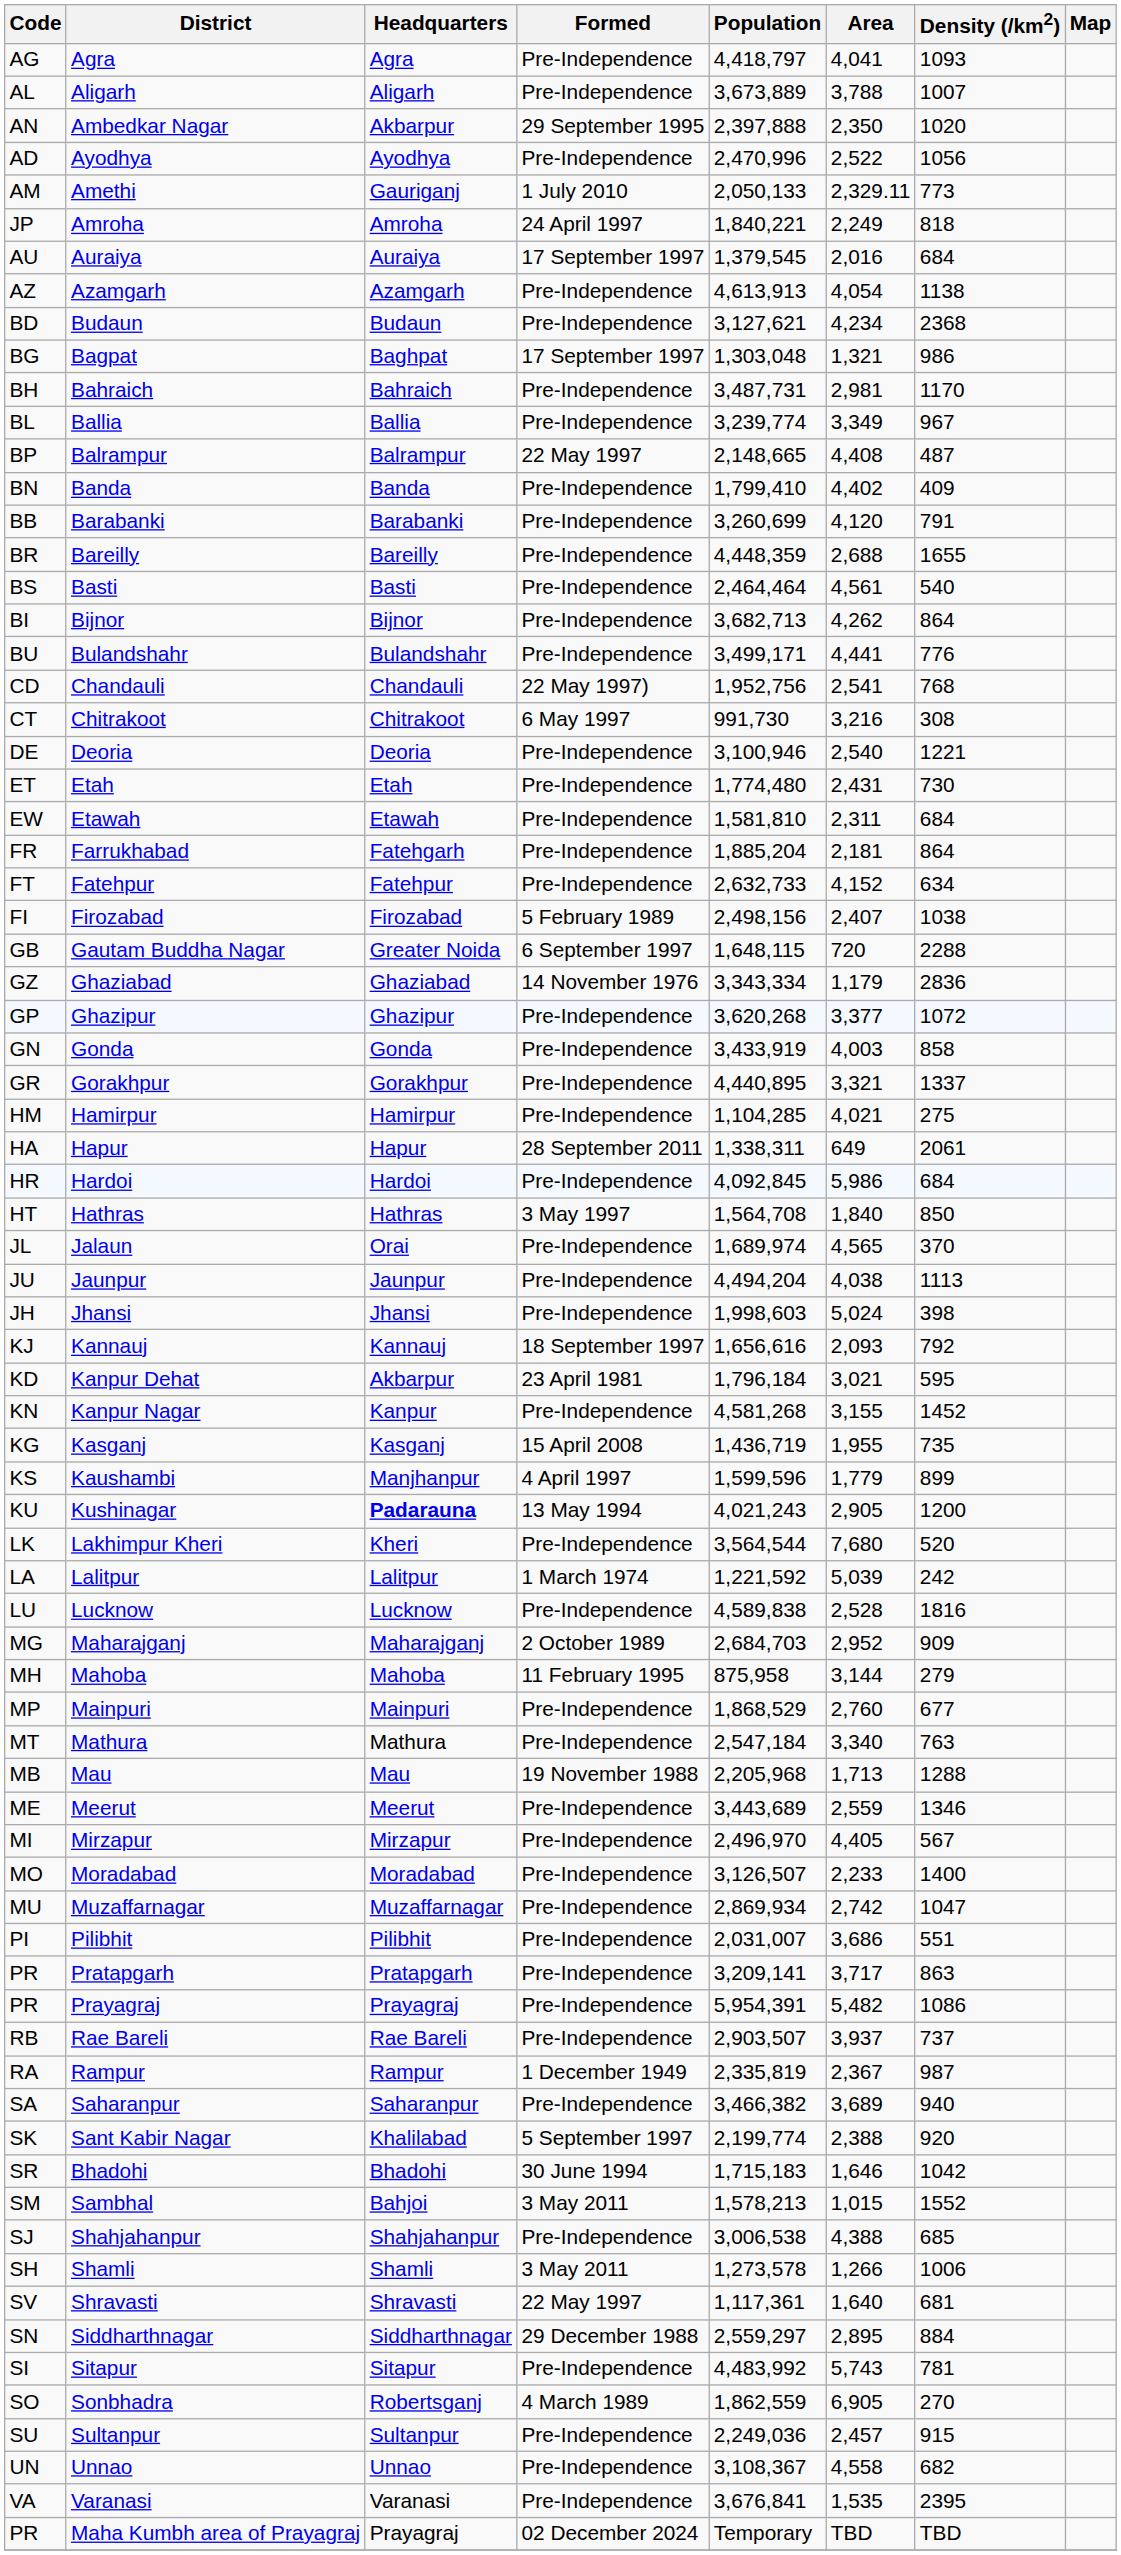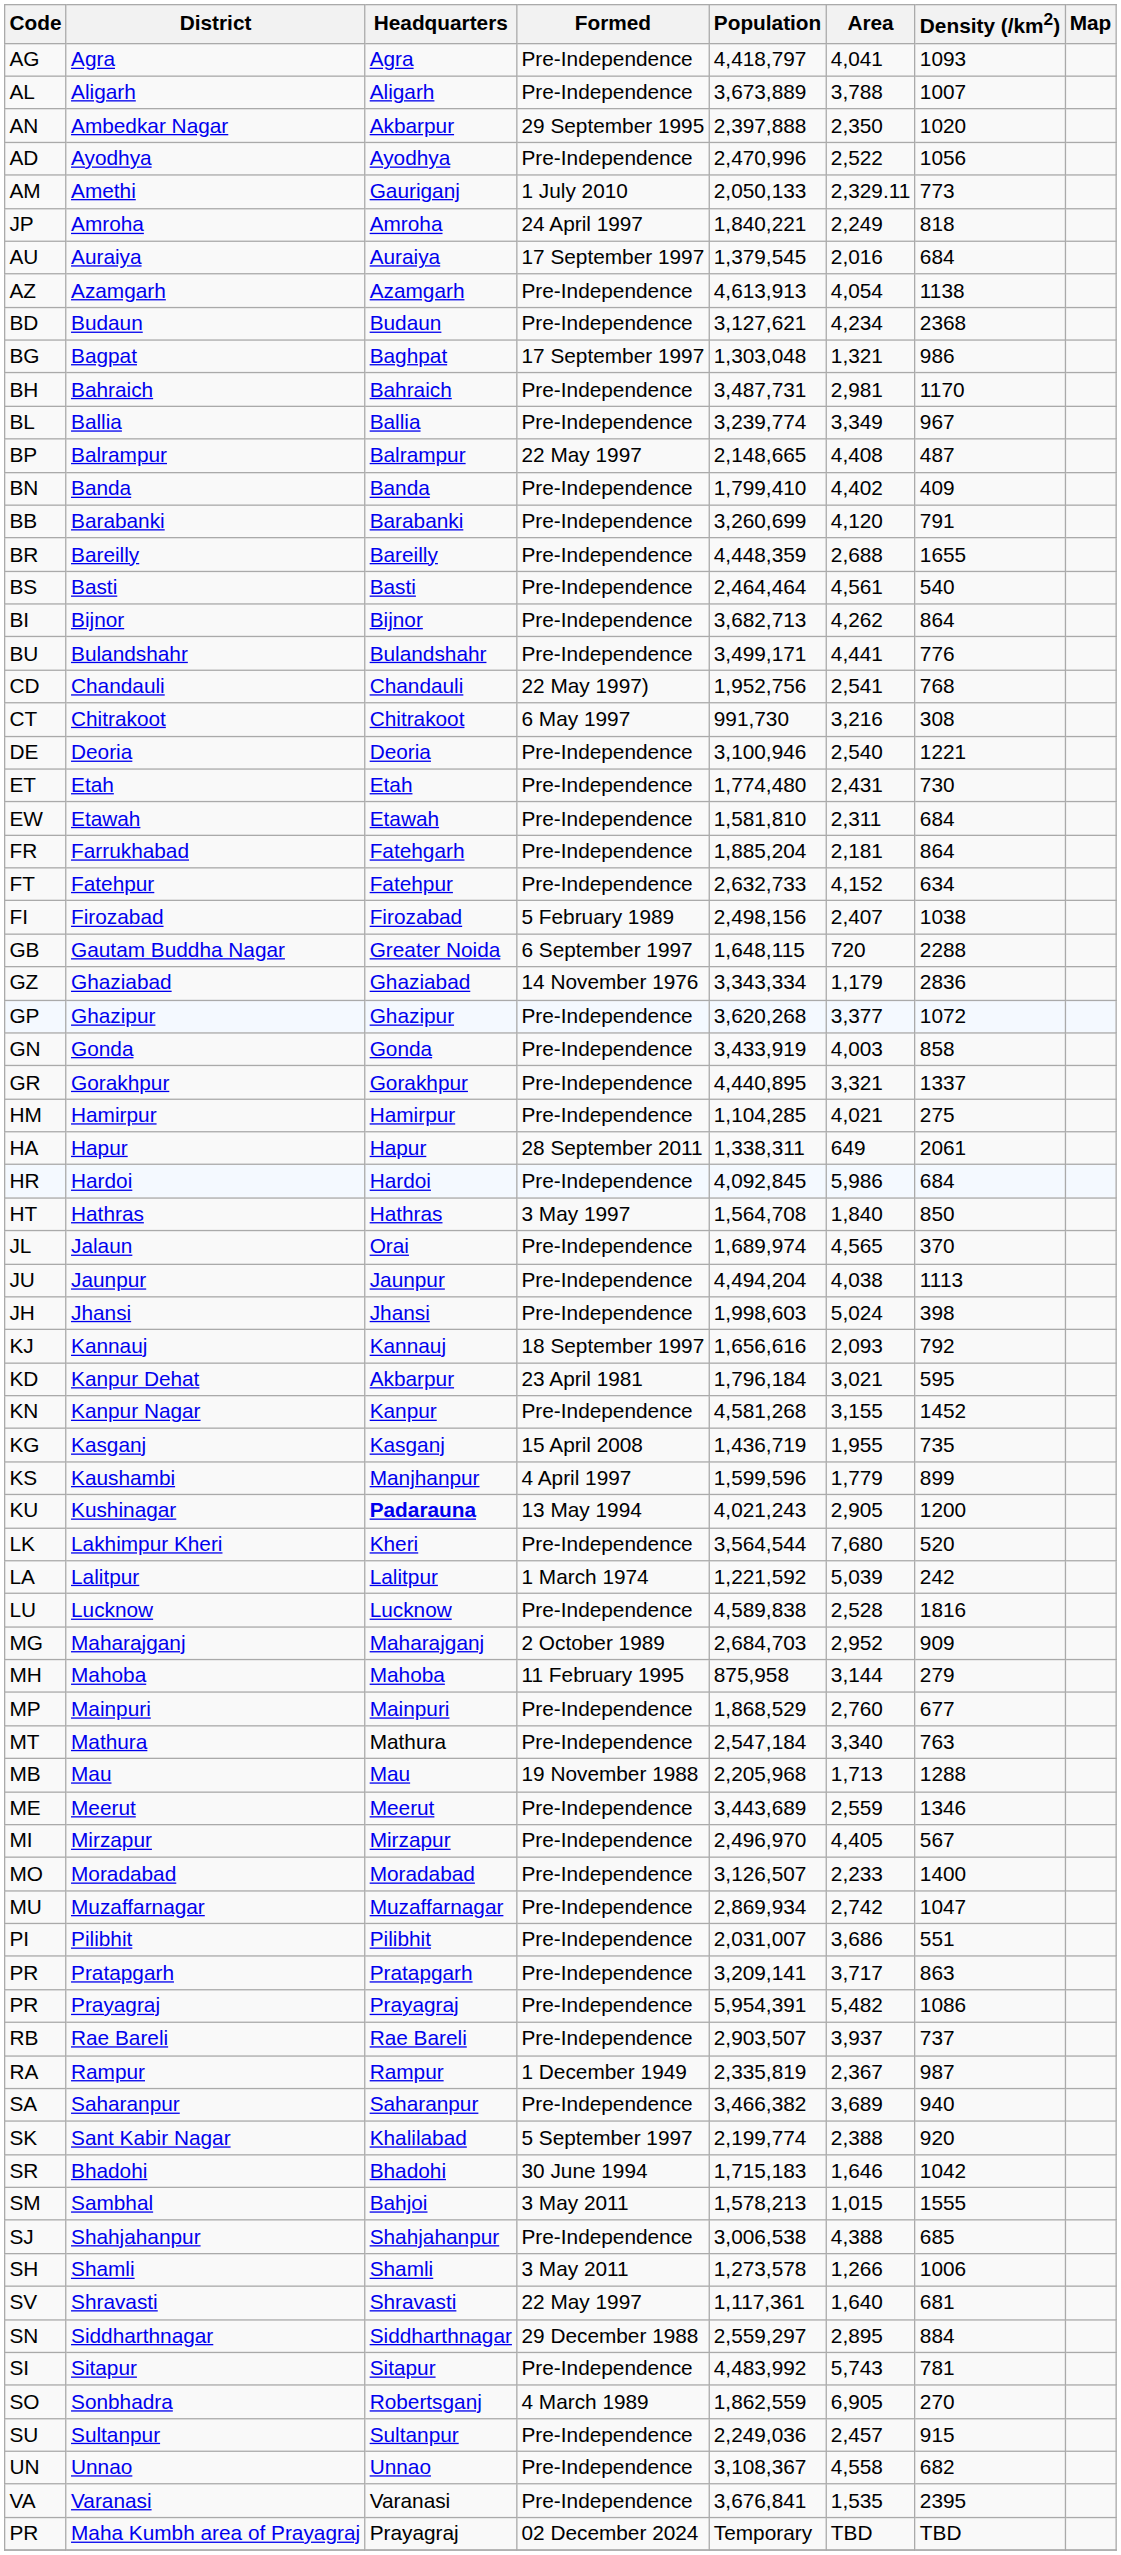Sambhal | Density (/km2): 1552 -> 1555
